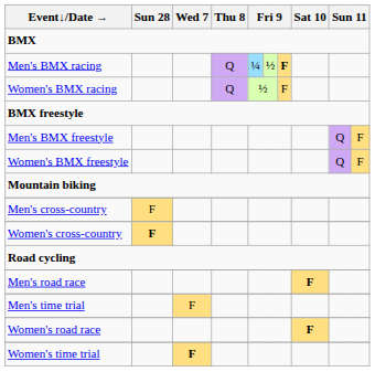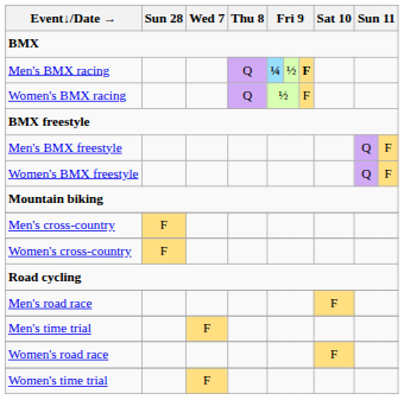Men's BMX racing | column 5: normal -> bold
Women's cross-country | Sun 28: bold -> normal
Men's road race | Sat 10: bold -> normal
Women's road race | Sat 10: bold -> normal
Women's time trial | Wed 7: bold -> normal
